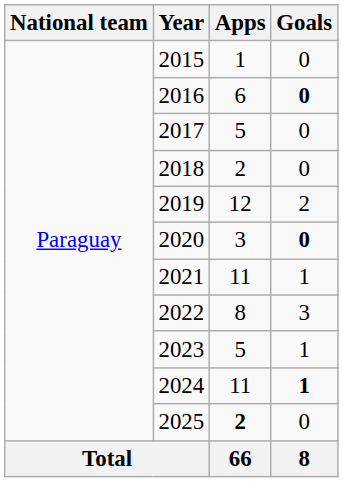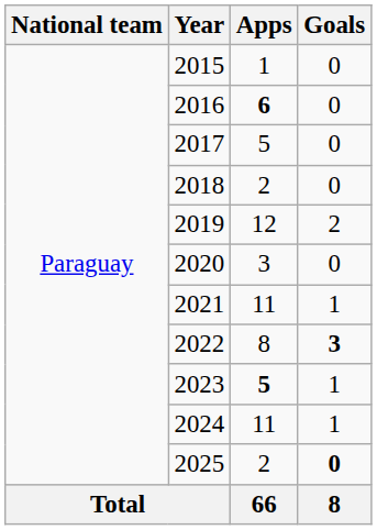2016 | Apps: normal -> bold
2016 | Goals: bold -> normal
2020 | Goals: bold -> normal
2022 | Goals: normal -> bold
2023 | Apps: normal -> bold
2024 | Goals: bold -> normal
2025 | Apps: bold -> normal
2025 | Goals: normal -> bold
